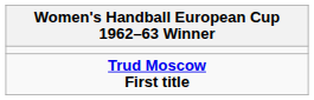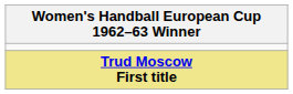row 3 | column 1: no background -> khaki background
